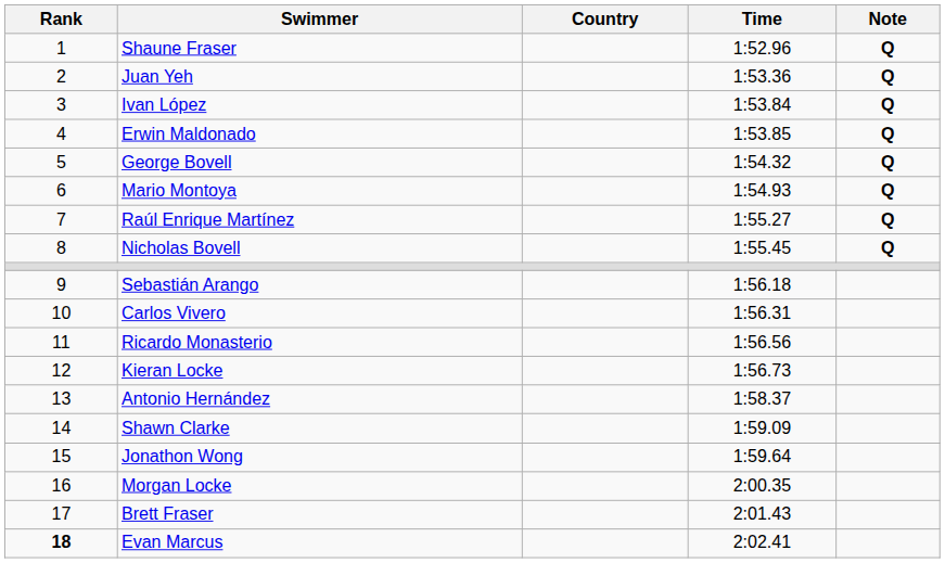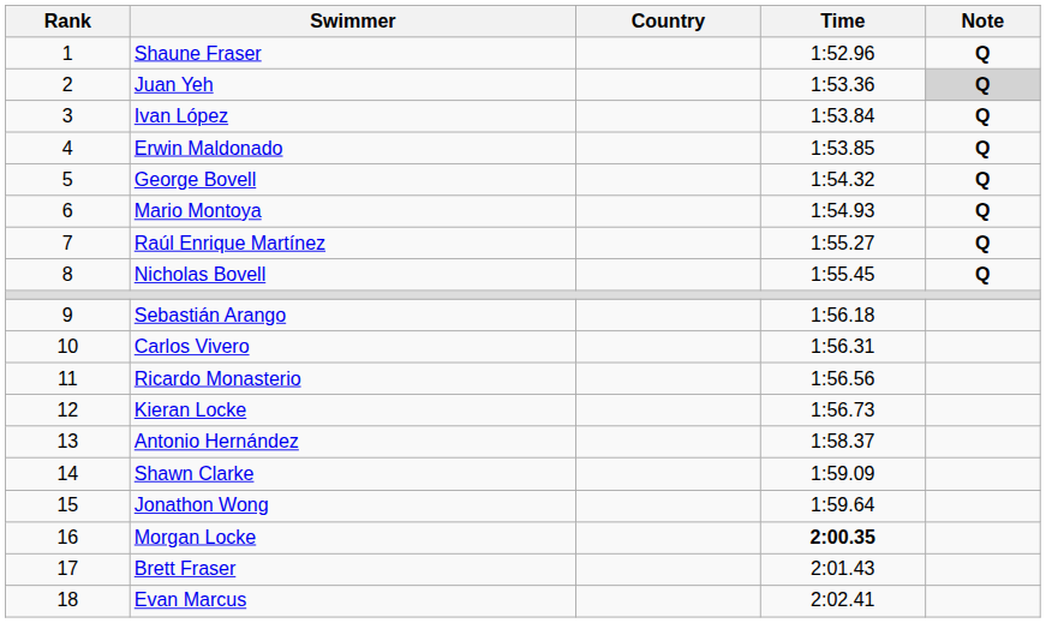Juan Yeh | Note: no background -> lightgrey background
Morgan Locke | Time: normal -> bold
Evan Marcus | Rank: bold -> normal
